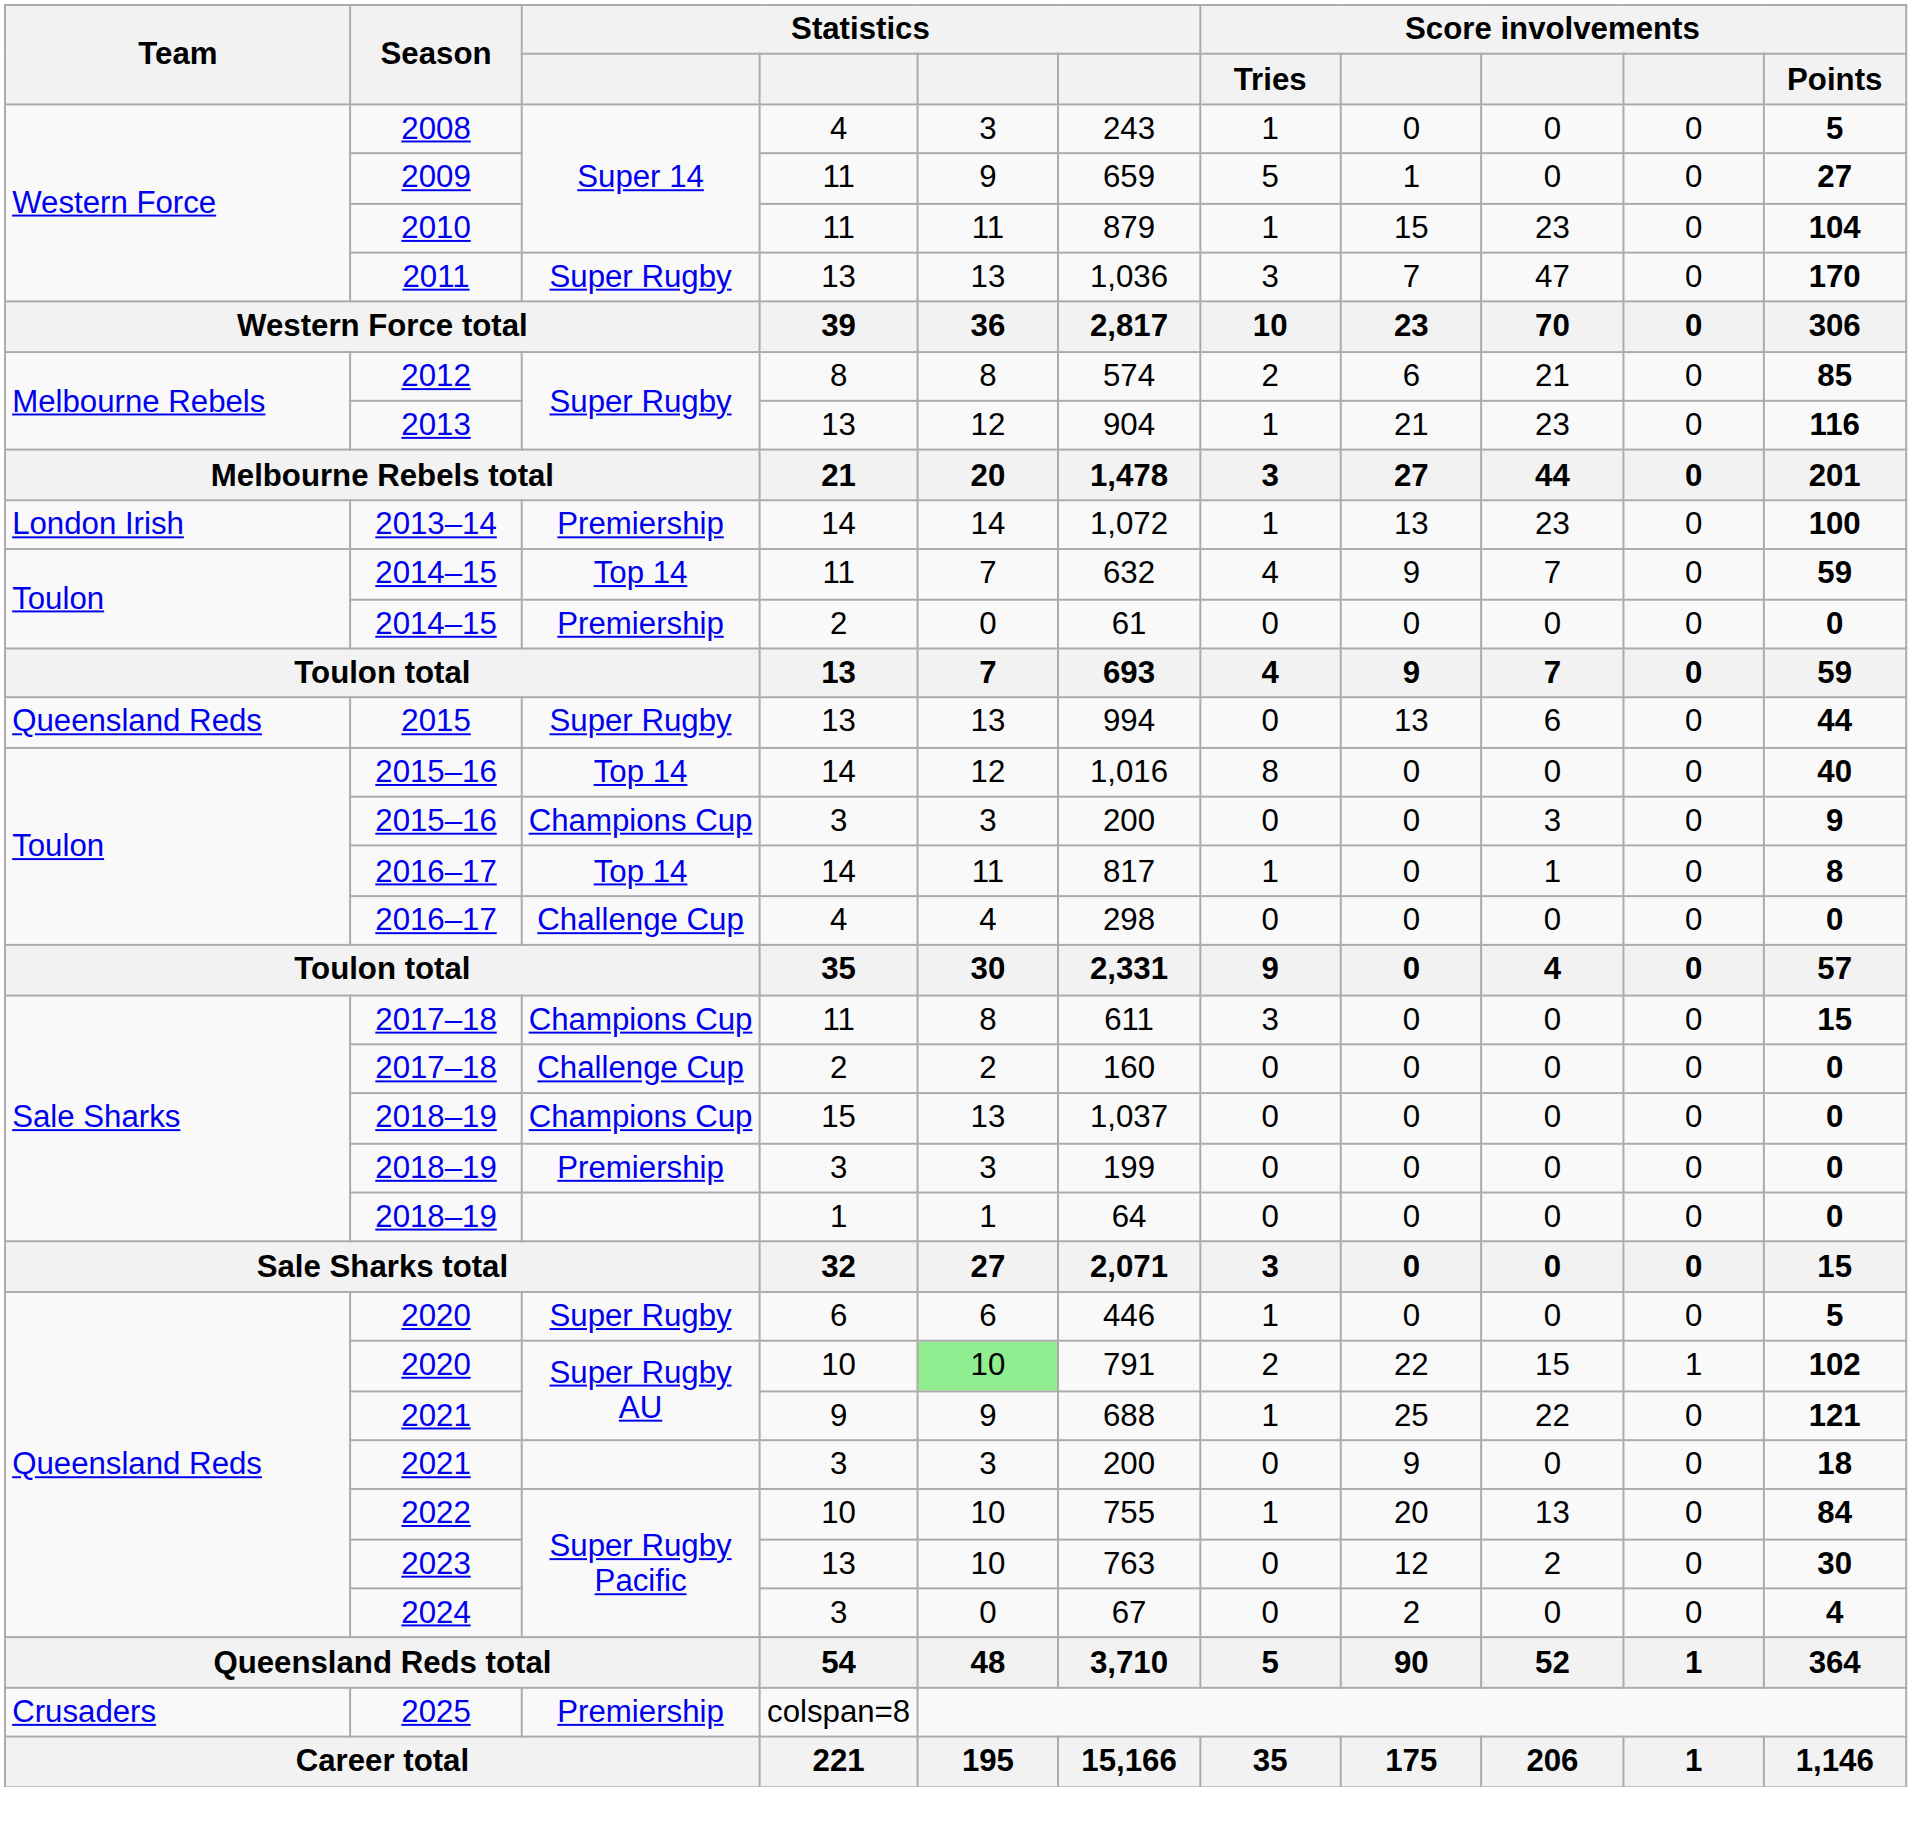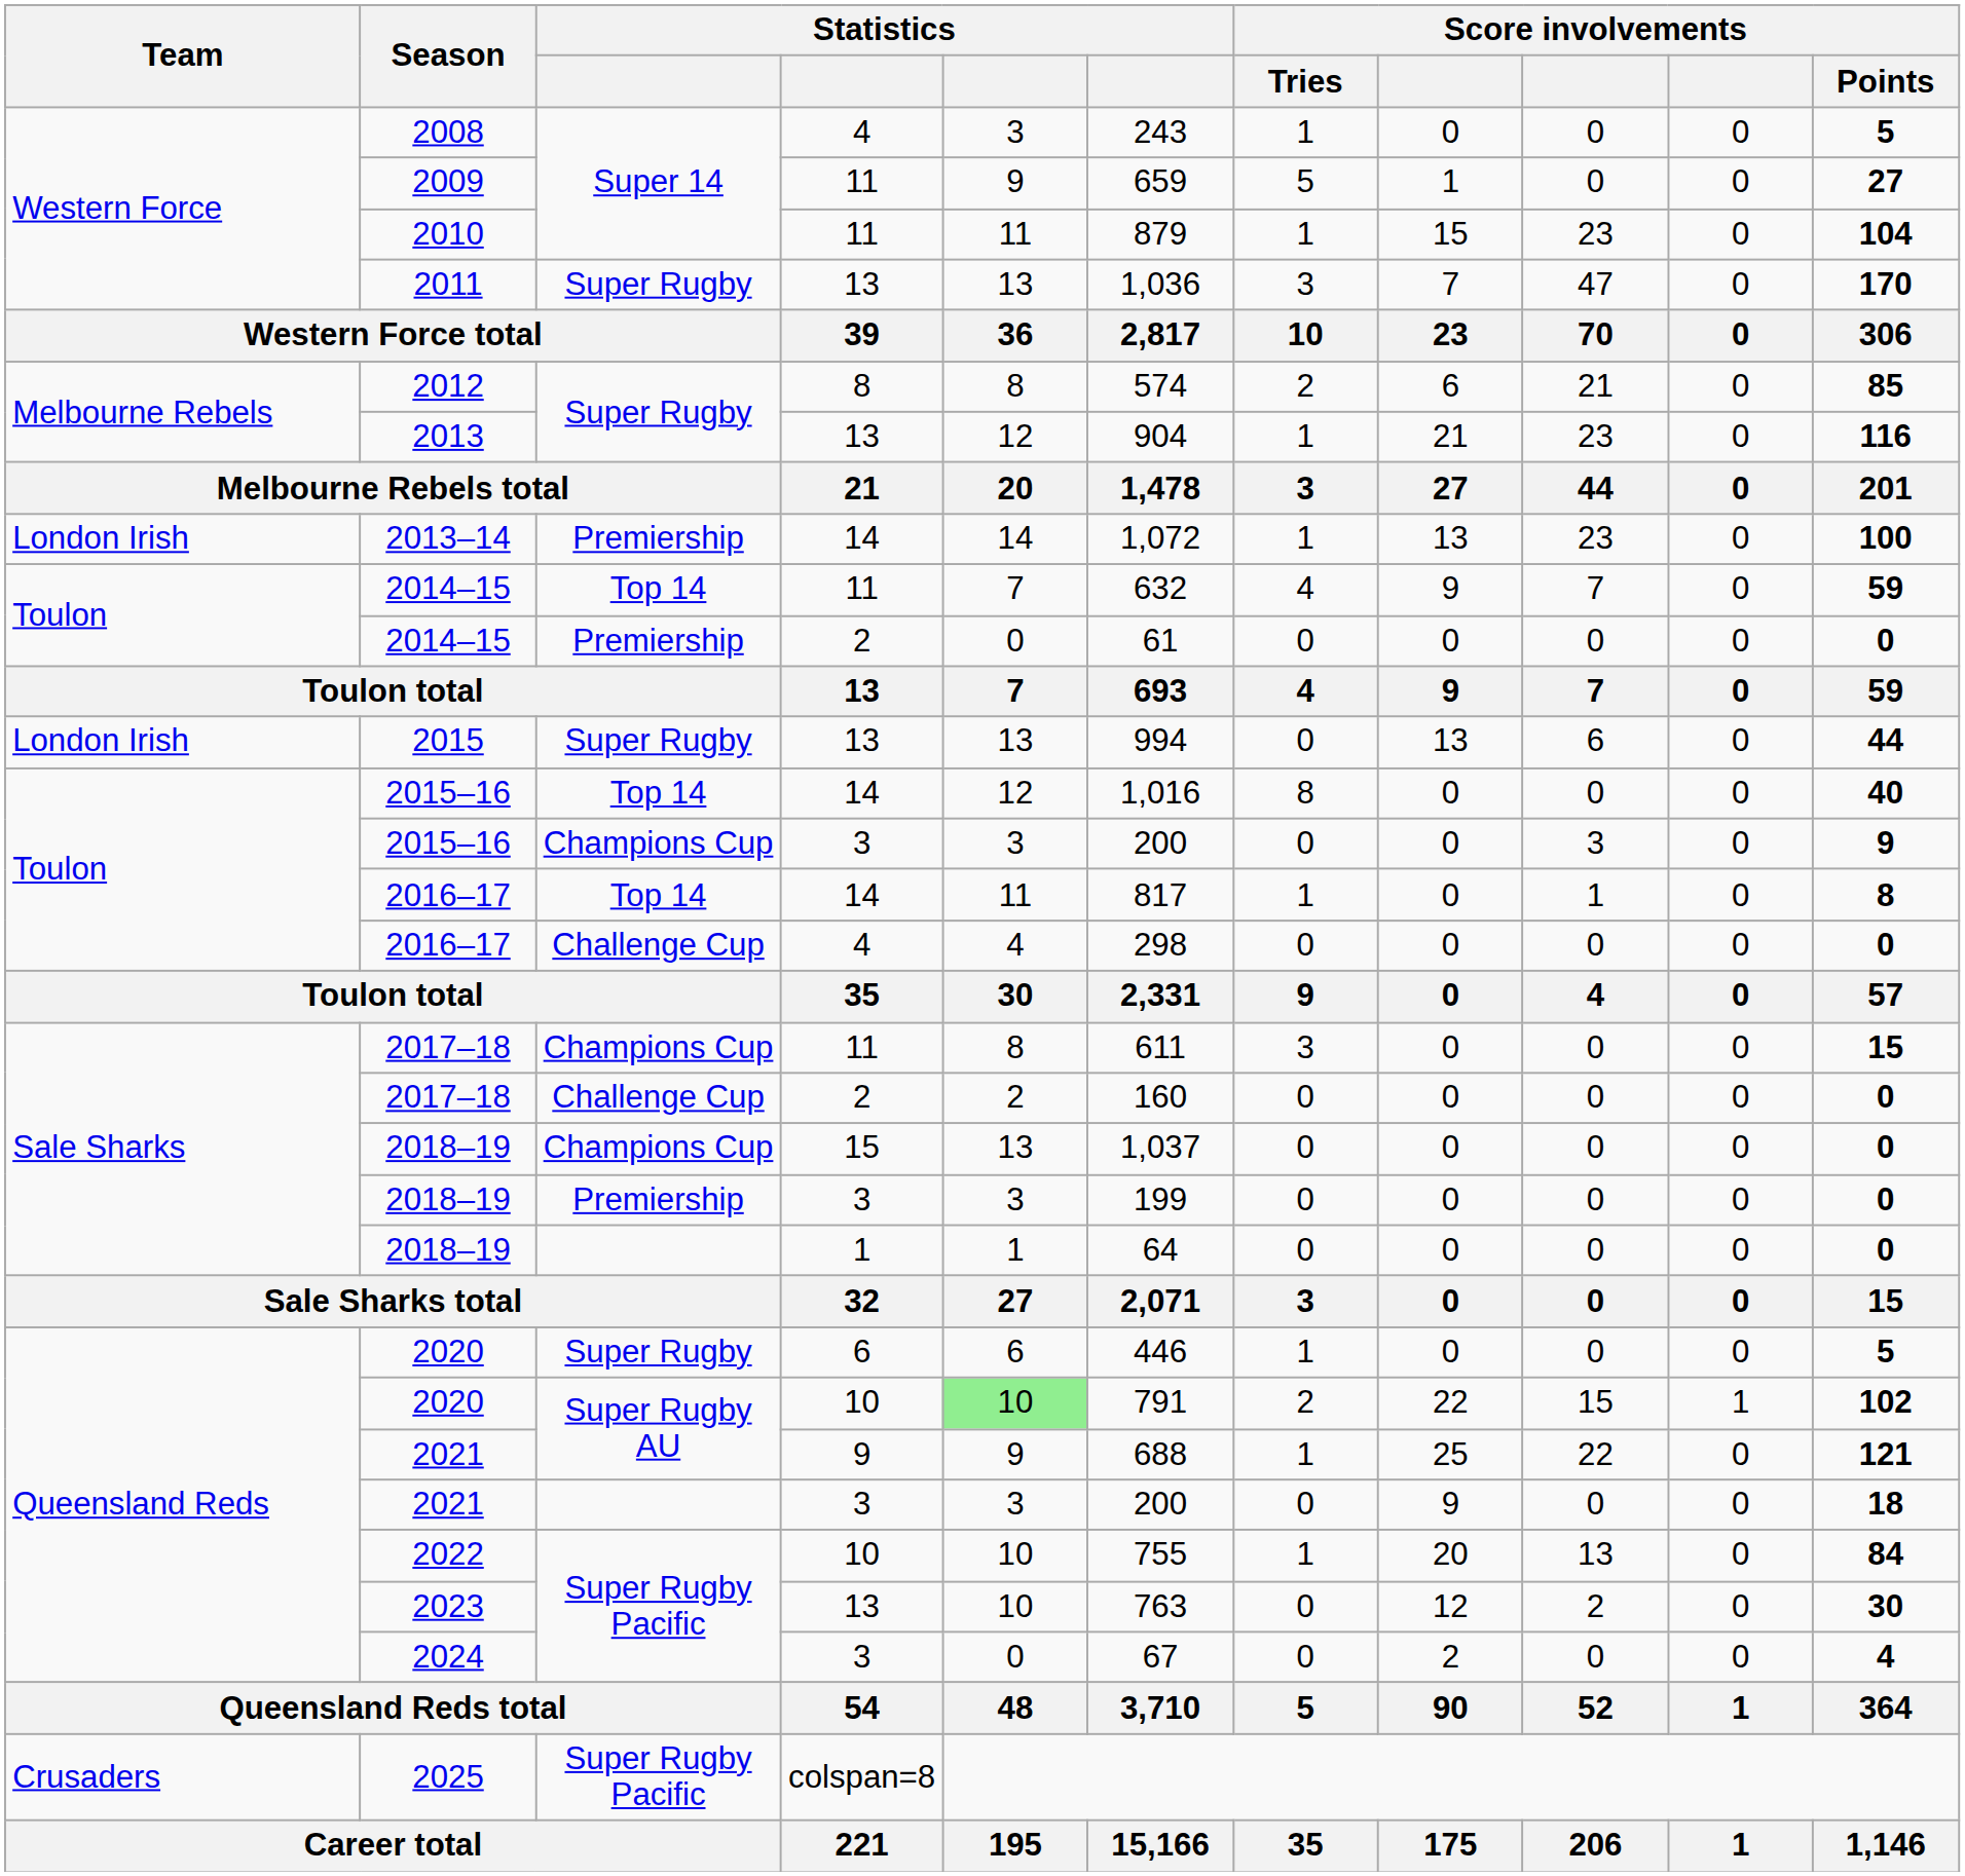2015 | Team: Queensland Reds -> London Irish
2025 | column 3: Premiership -> Super Rugby Pacific
